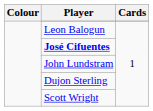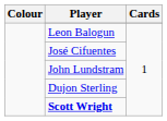José Cifuentes | Player: bold -> normal
Scott Wright | Player: normal -> bold
